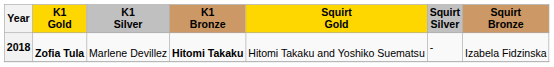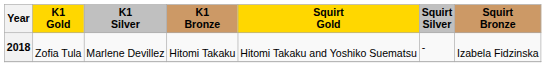2018 | K1 Gold: bold -> normal
2018 | K1 Bronze: bold -> normal
